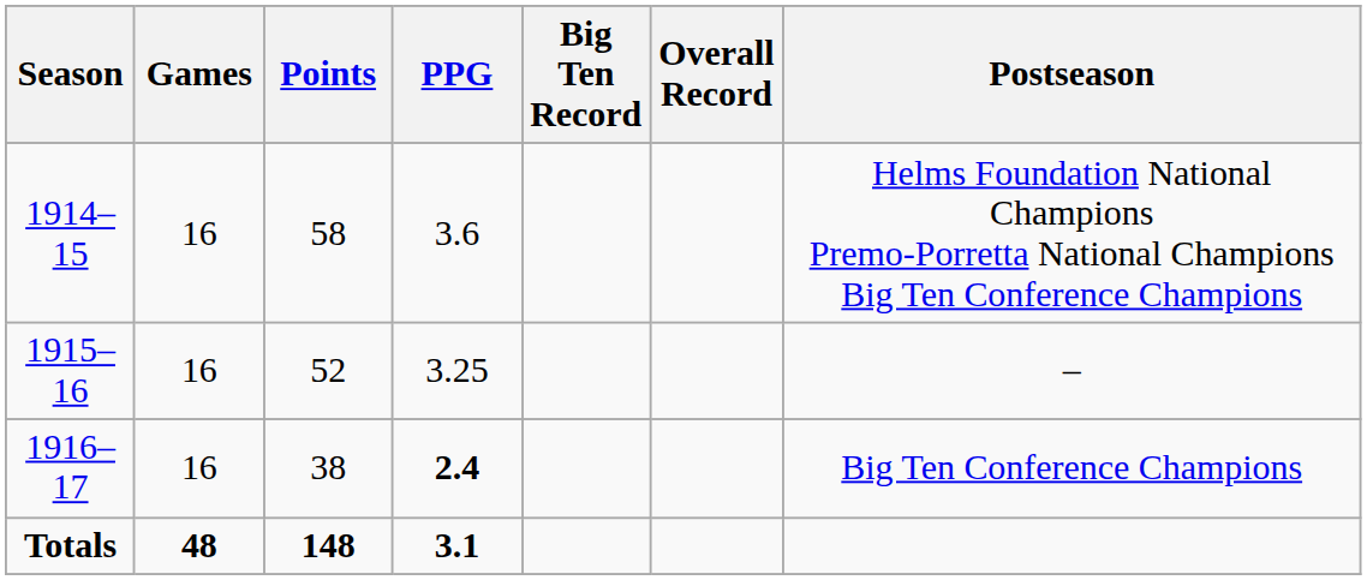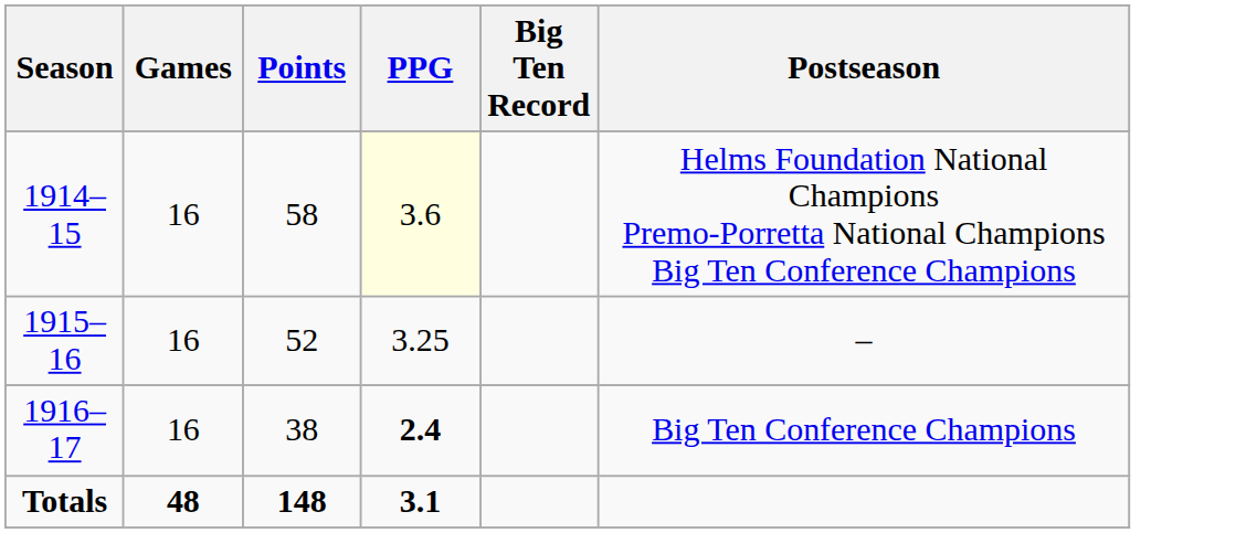- column: Overall Record
1914–15 | PPG: no background -> lightyellow background
